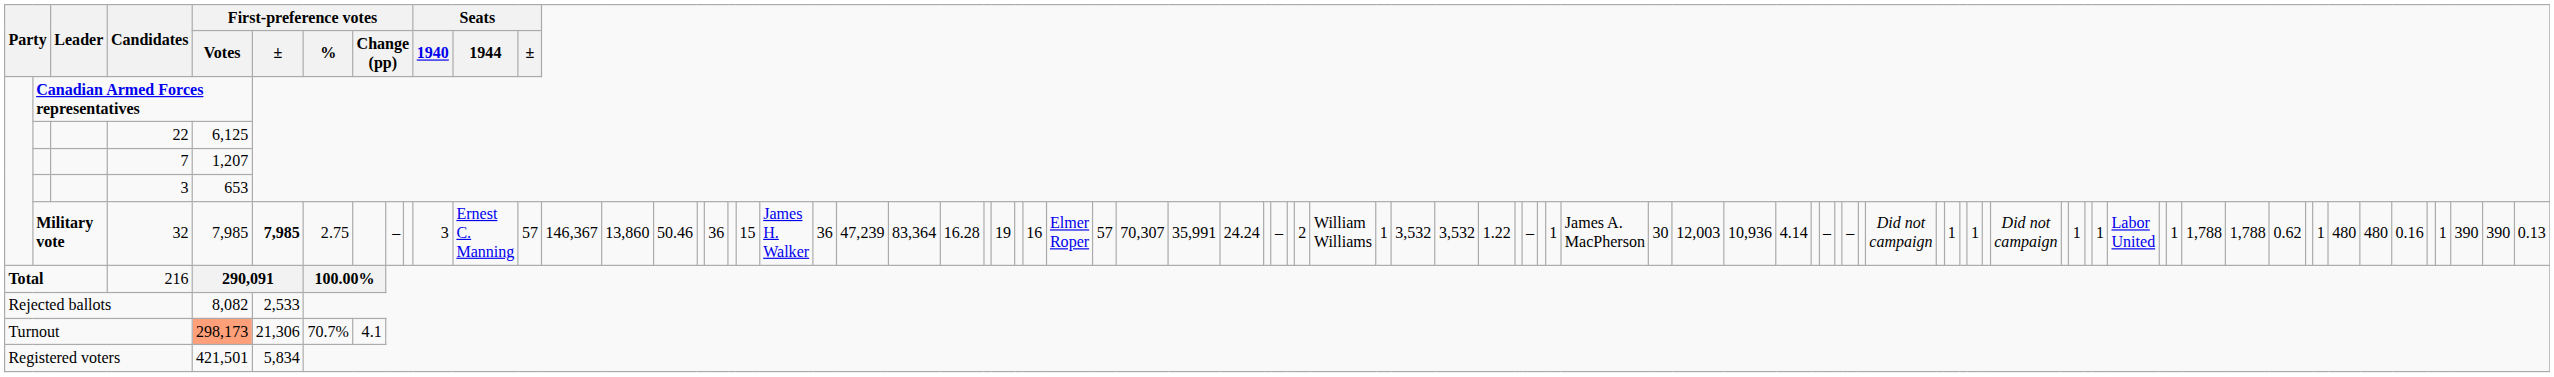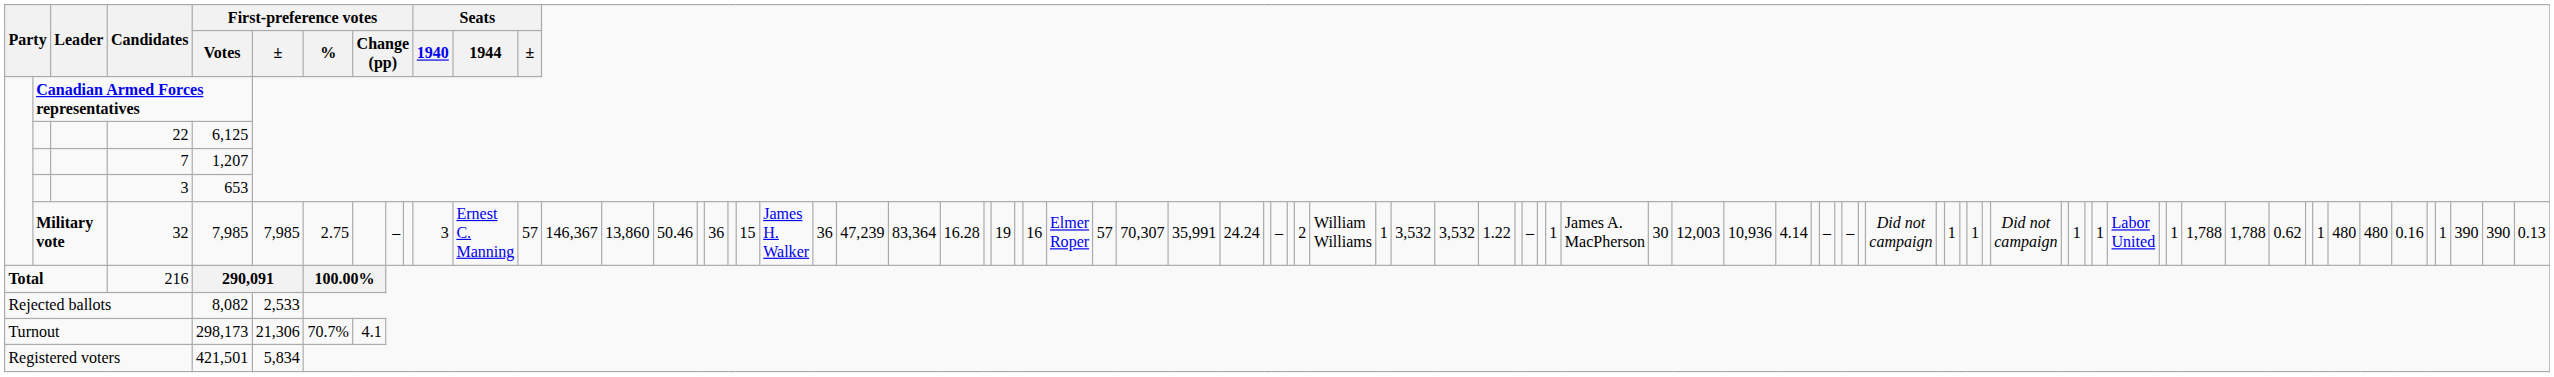32 | First-preference votes / ±: bold -> normal
Turnout | First-preference votes / Votes: lightsalmon background -> no background
